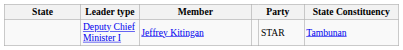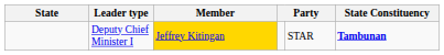Deputy Chief Minister I | Member: no background -> gold background
Deputy Chief Minister I | State Constituency: normal -> bold
